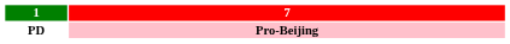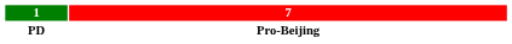PD | 7: pink background -> no background
